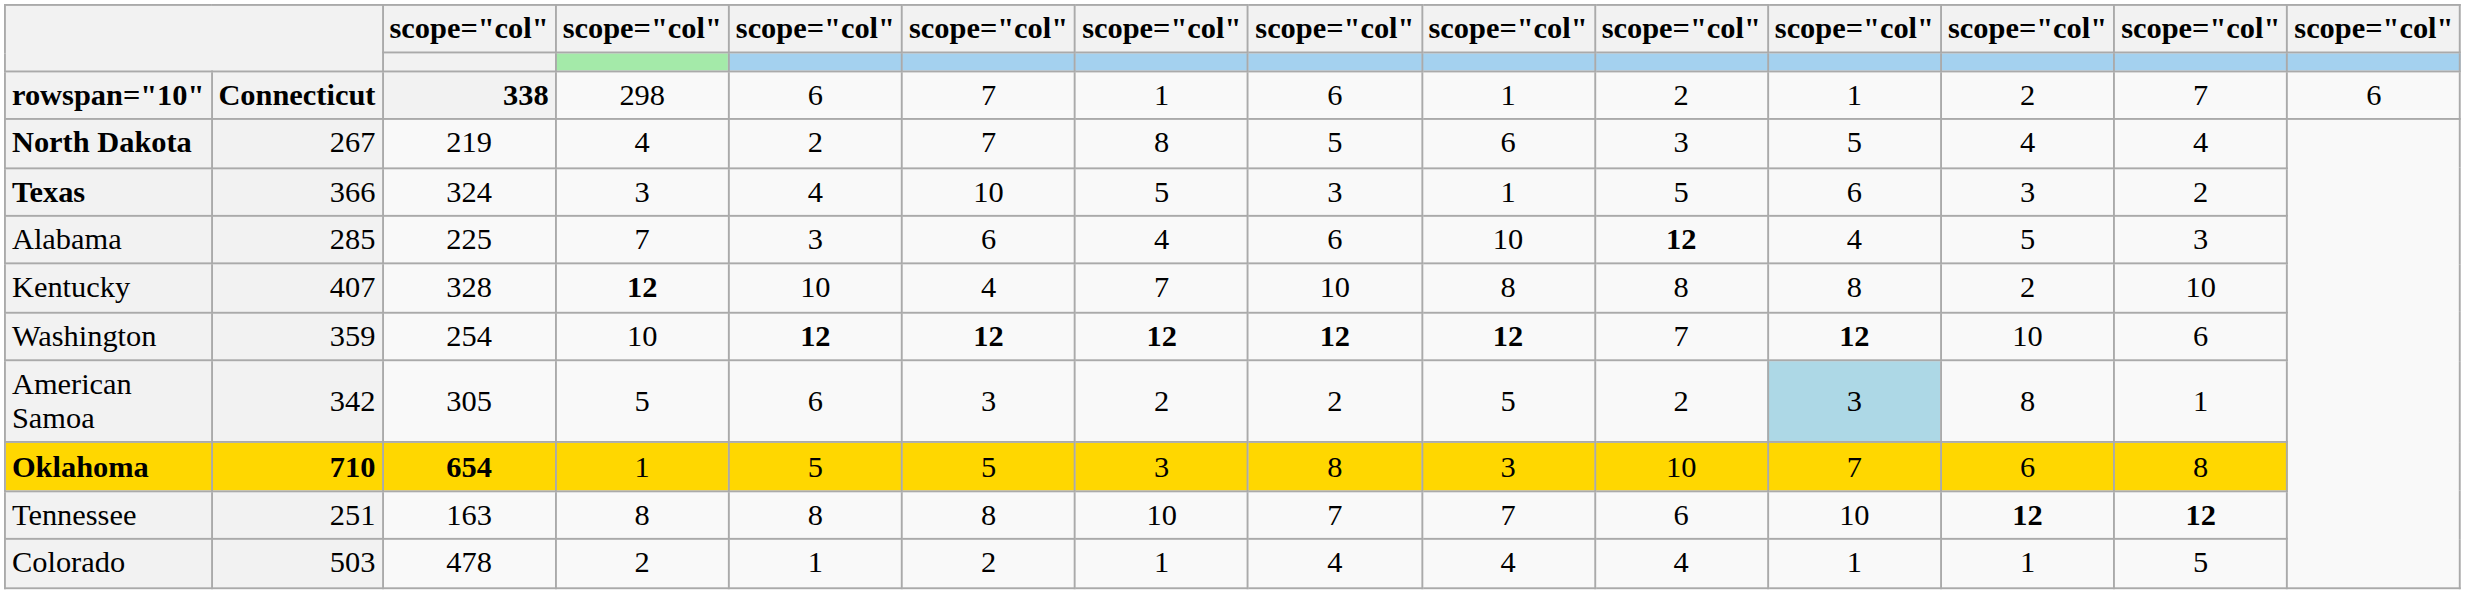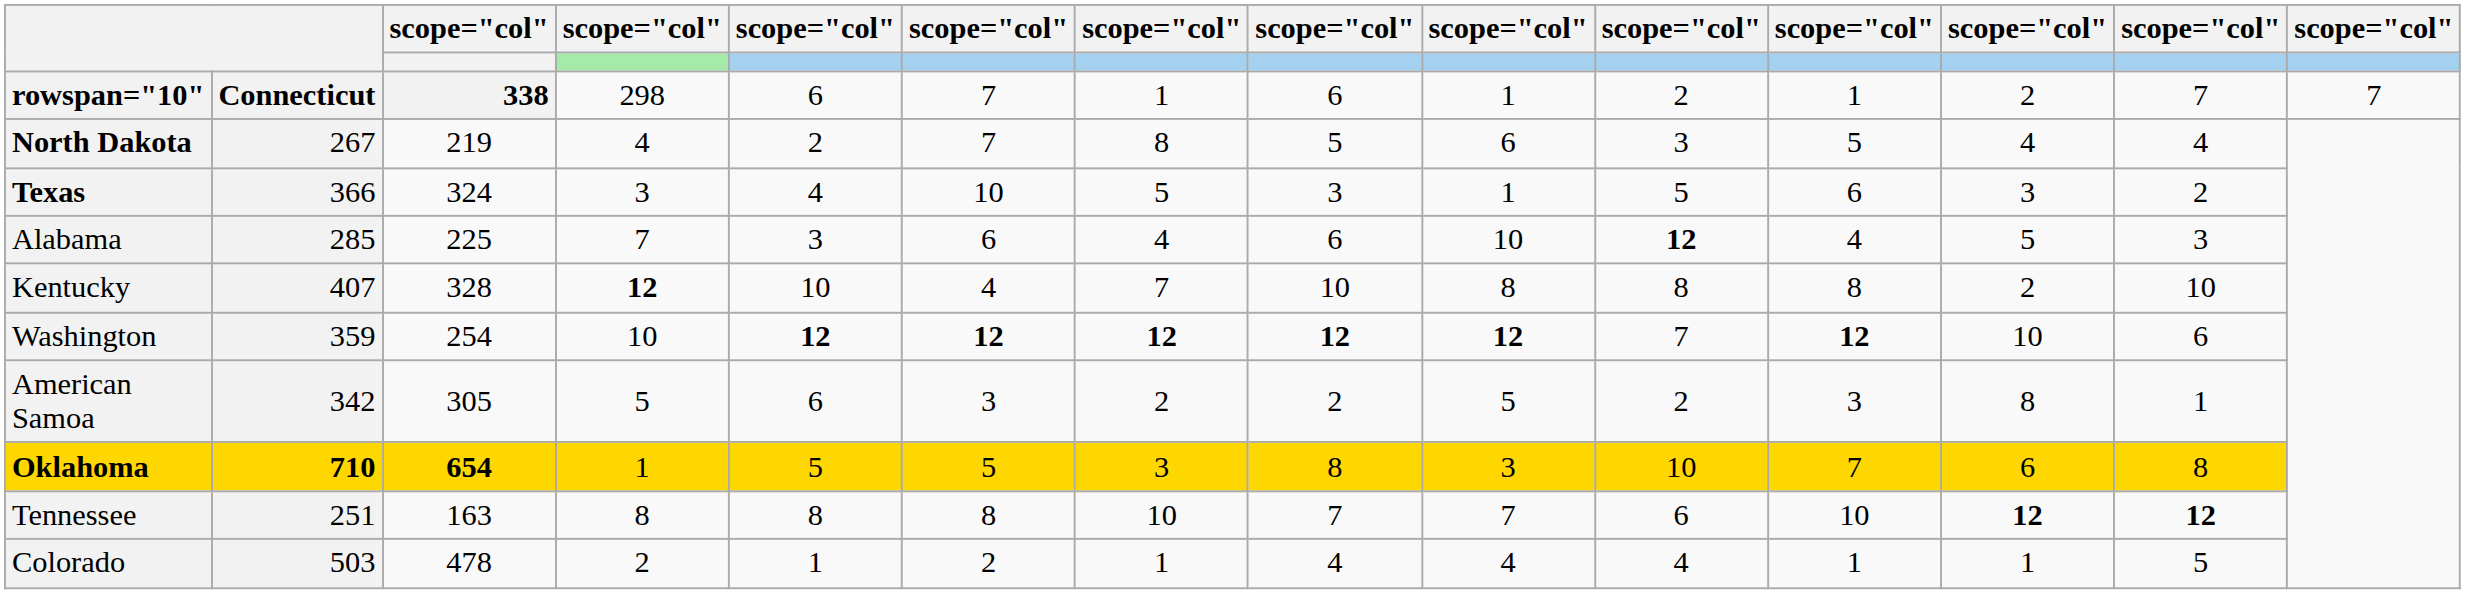rowspan="10" | column 14: 6 -> 7
American Samoa | column 11: lightblue background -> no background
